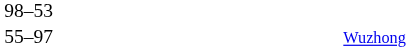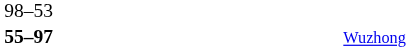Wuzhong | column 1: normal -> bold
